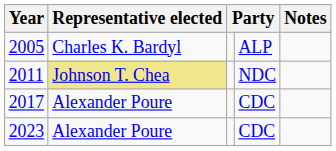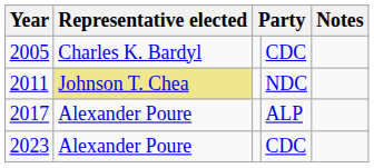2005 | column 4: ALP -> CDC
2017 | column 4: CDC -> ALP
